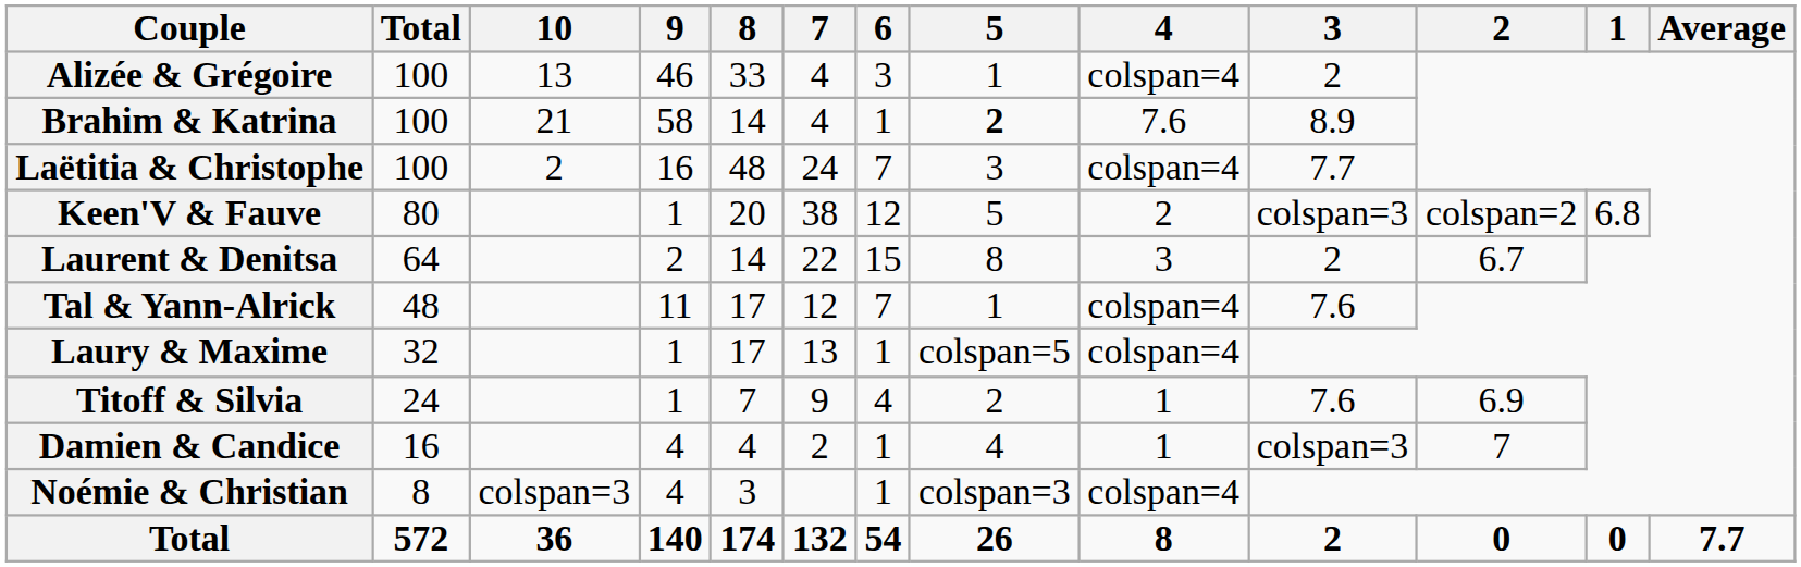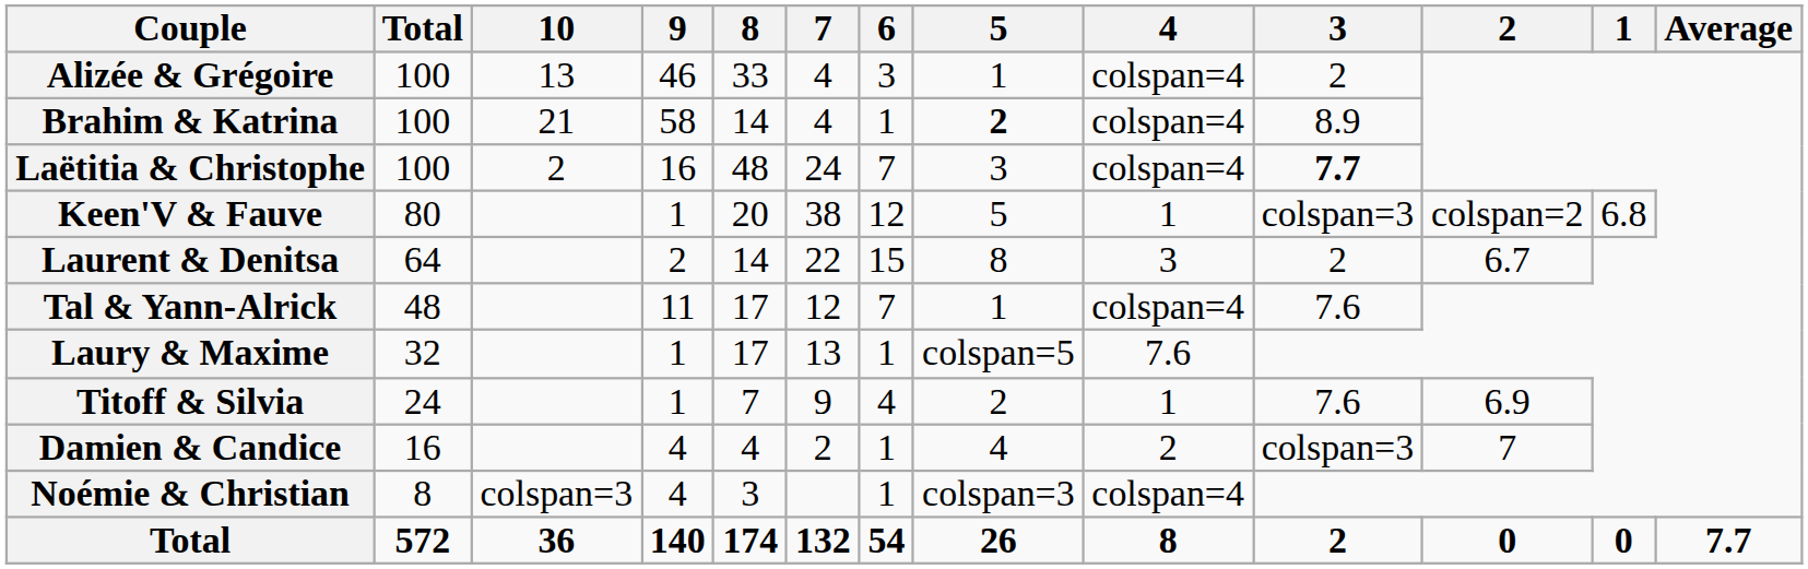Brahim & Katrina | 4: 7.6 -> colspan=4
Laëtitia & Christophe | 3: normal -> bold
Keen'V & Fauve | 4: 2 -> 1
Laury & Maxime | 4: colspan=4 -> 7.6
Damien & Candice | 4: 1 -> 2
